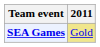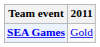SEA Games | 2011: khaki background -> no background
